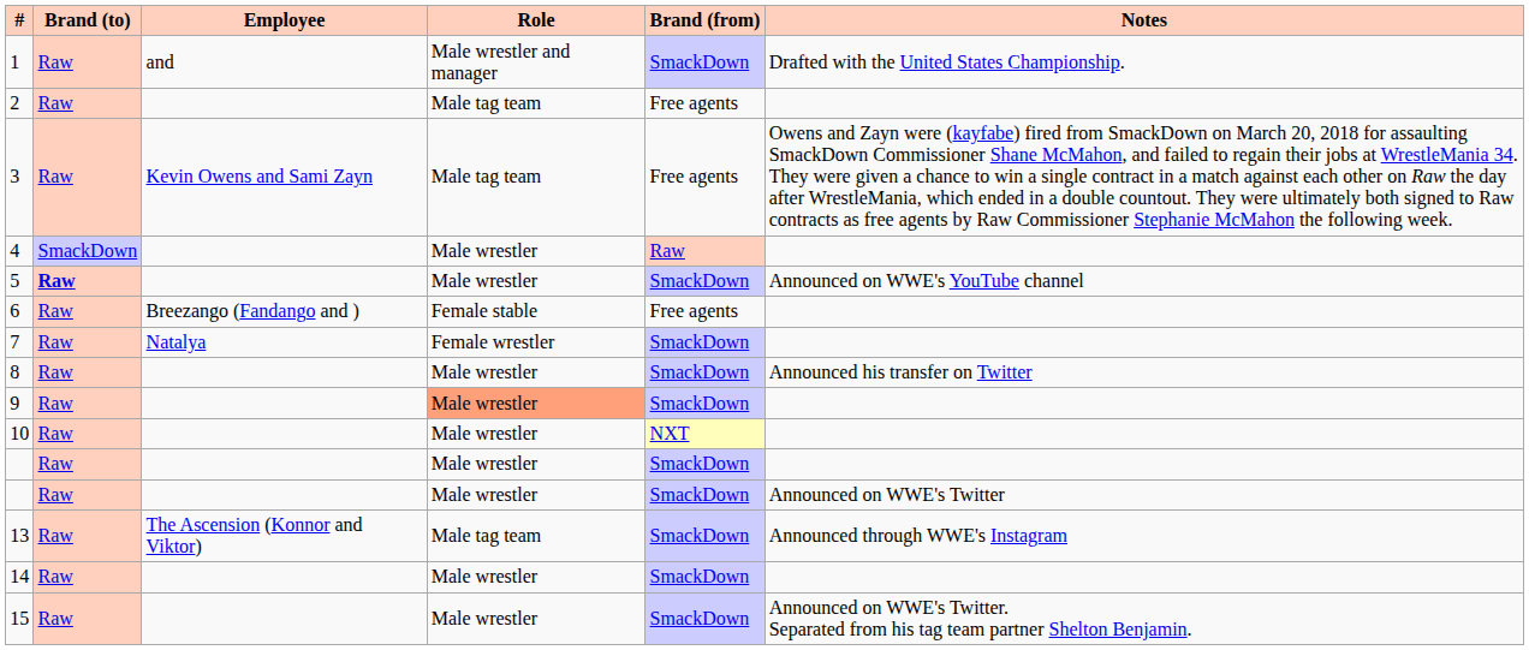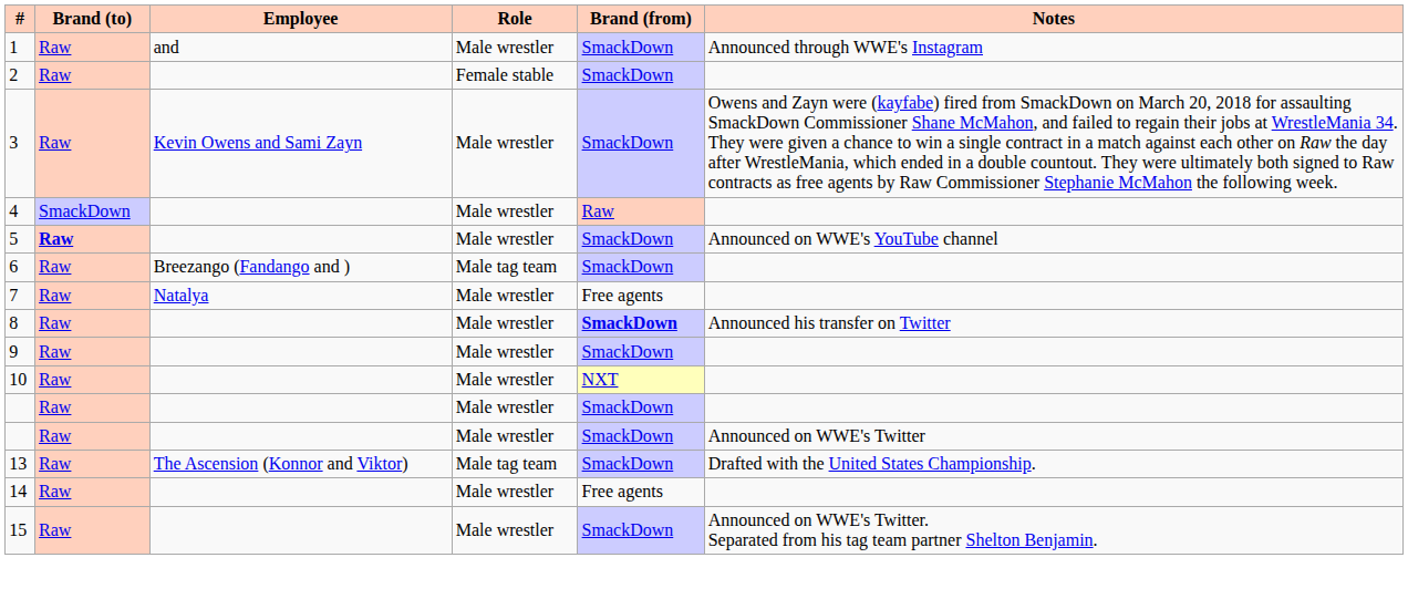1 | Role: Male wrestler and manager -> Male wrestler
1 | Notes: Drafted with the United States Championship. -> Announced through WWE's Instagram
2 | Role: Male tag team -> Female stable
2 | Brand (from): Free agents -> SmackDown
3 | Role: Male tag team -> Male wrestler
3 | Brand (from): Free agents -> SmackDown
6 | Role: Female stable -> Male tag team
6 | Brand (from): Free agents -> SmackDown
7 | Role: Female wrestler -> Male wrestler
7 | Brand (from): SmackDown -> Free agents
8 | Brand (from): normal -> bold
9 | Role: lightsalmon background -> no background
13 | Notes: Announced through WWE's Instagram -> Drafted with the United States Championship.
14 | Brand (from): SmackDown -> Free agents
